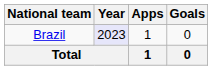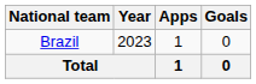Brazil | Year: lavender background -> no background
